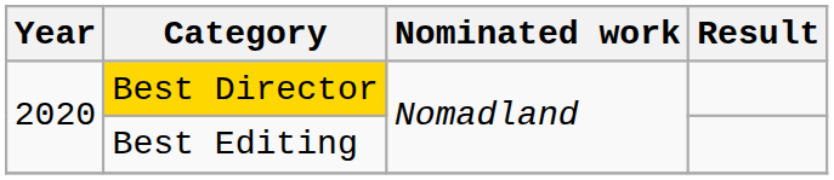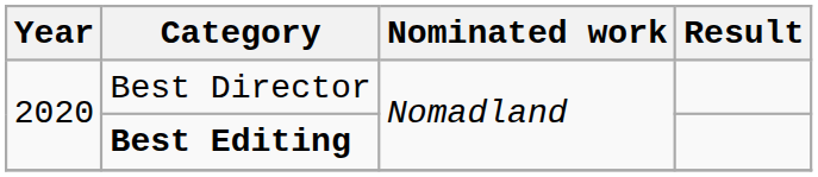Best Director | Category: gold background -> no background
Best Editing | Category: normal -> bold
